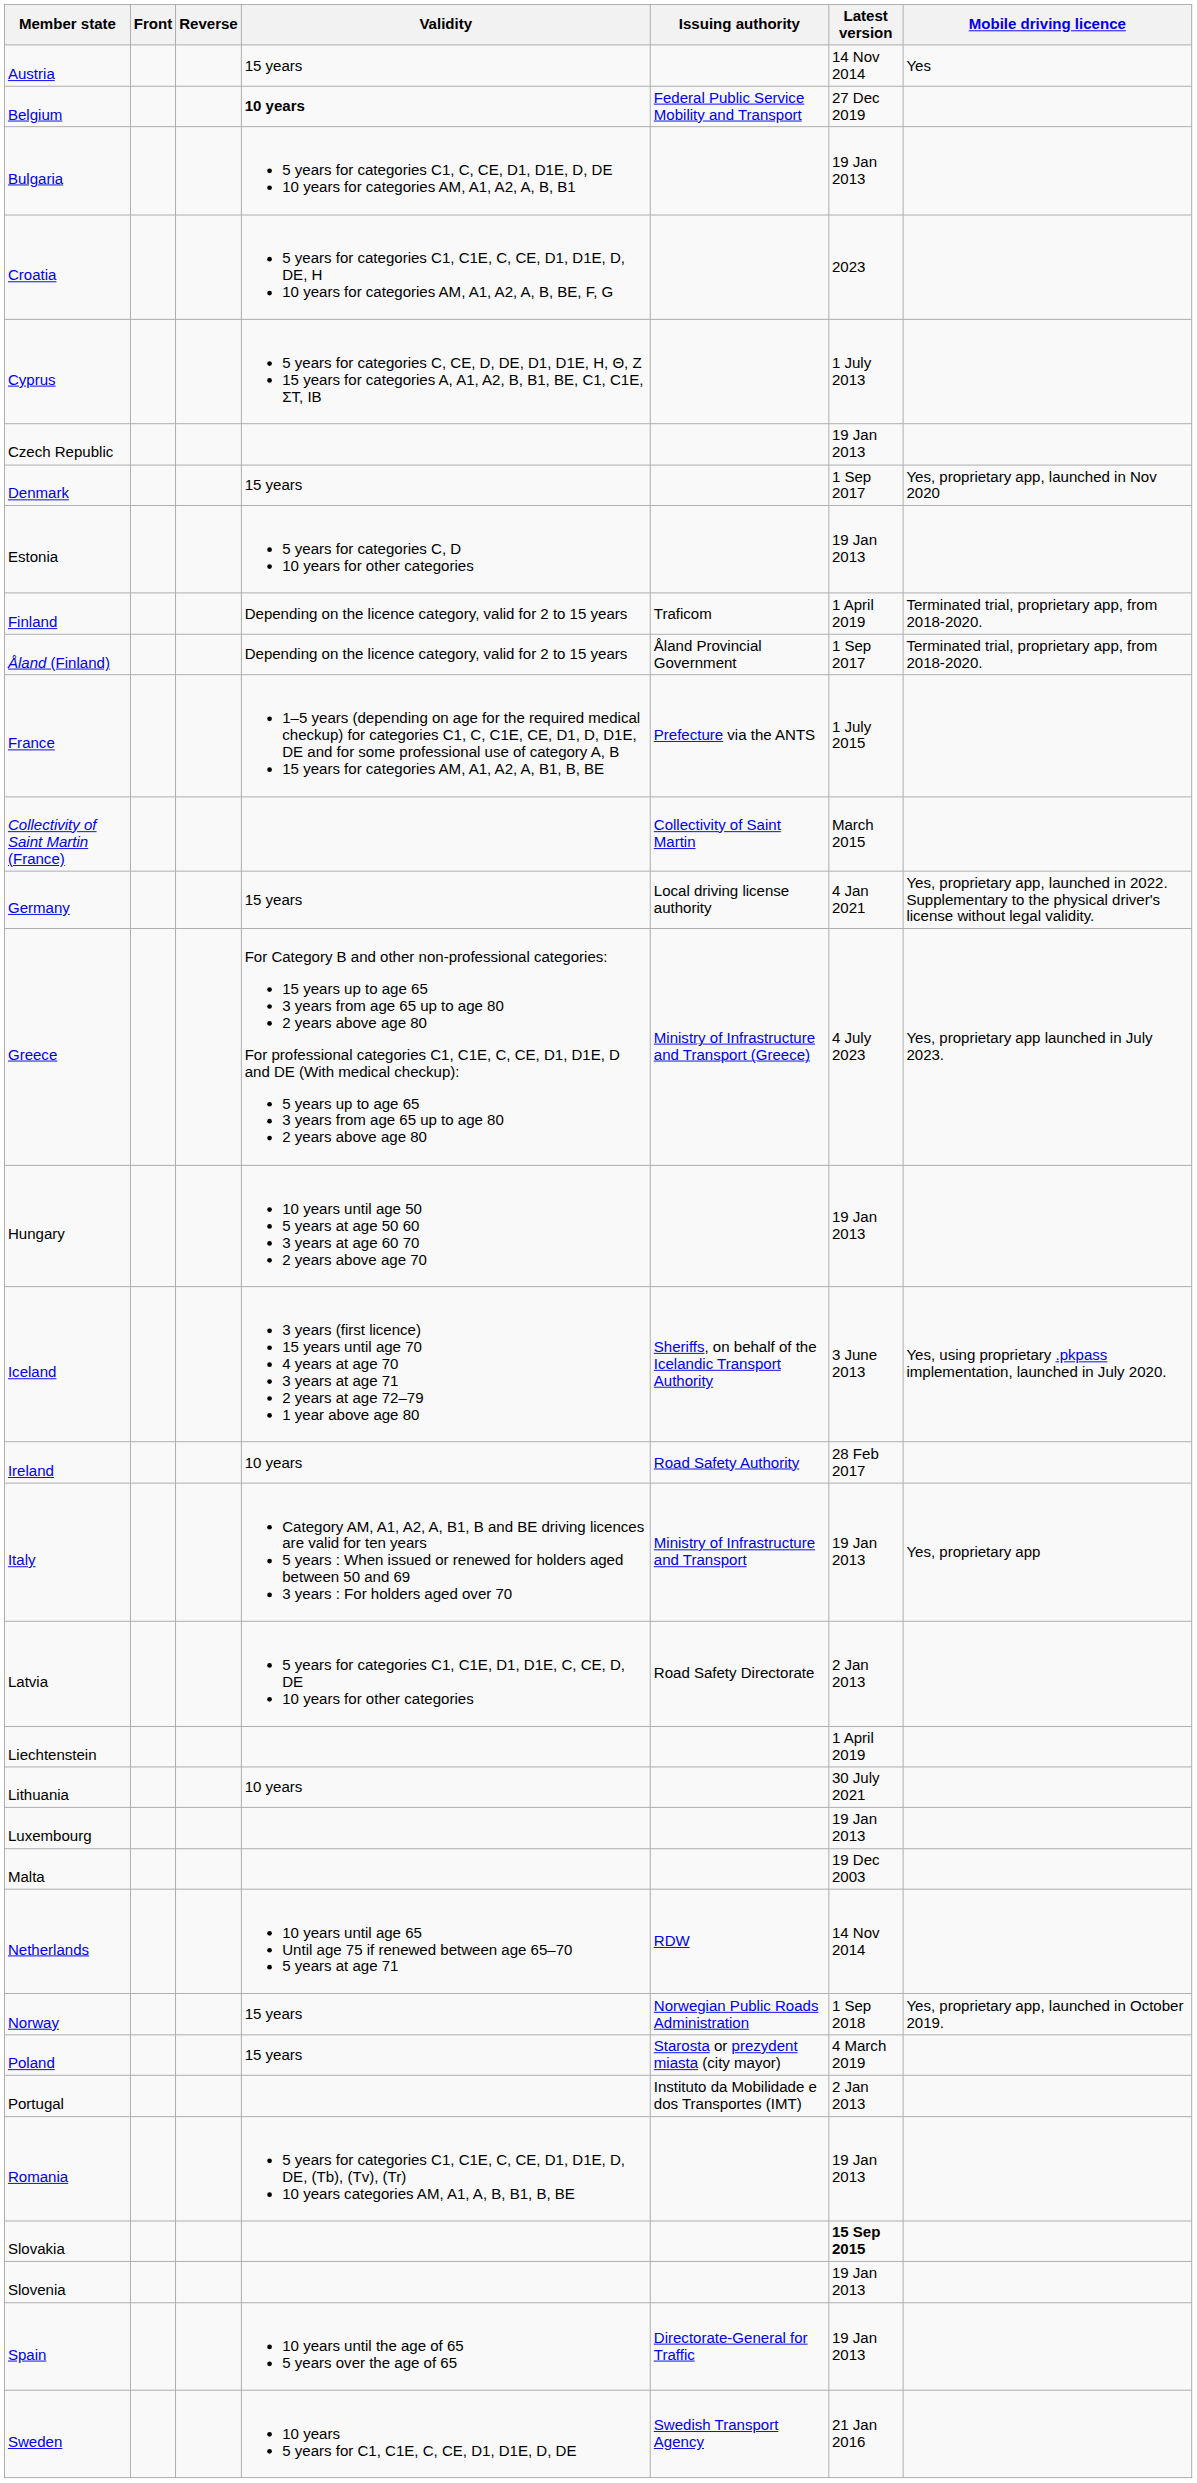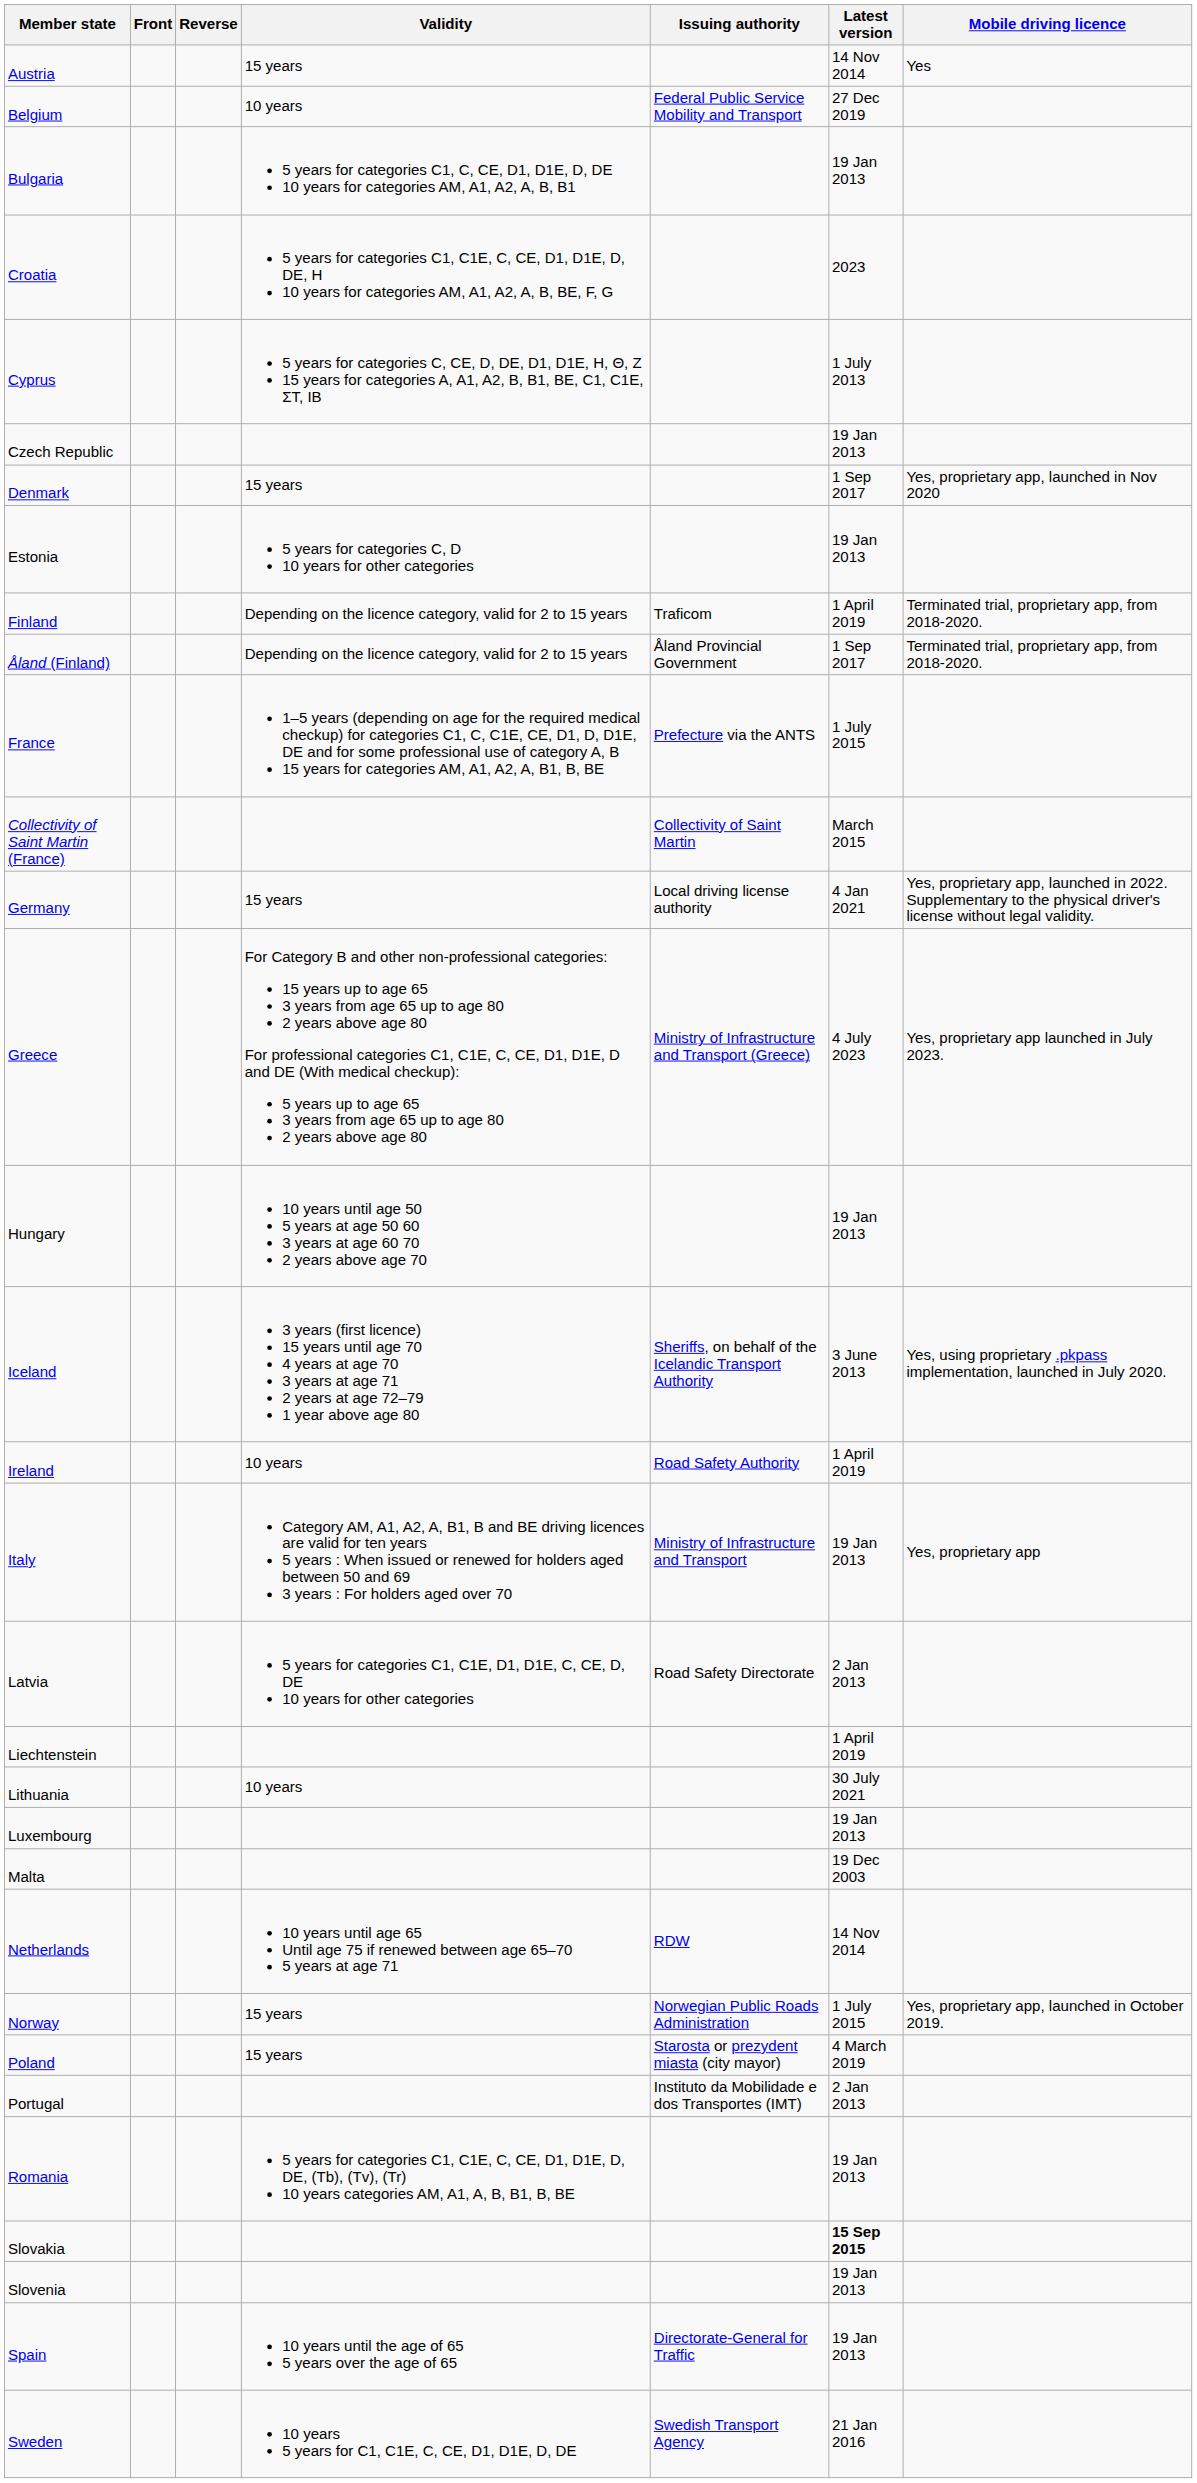Belgium | Validity: bold -> normal
Ireland | Latest version: 28 Feb 2017 -> 1 April 2019
Norway | Latest version: 1 Sep 2018 -> 1 July 2015
